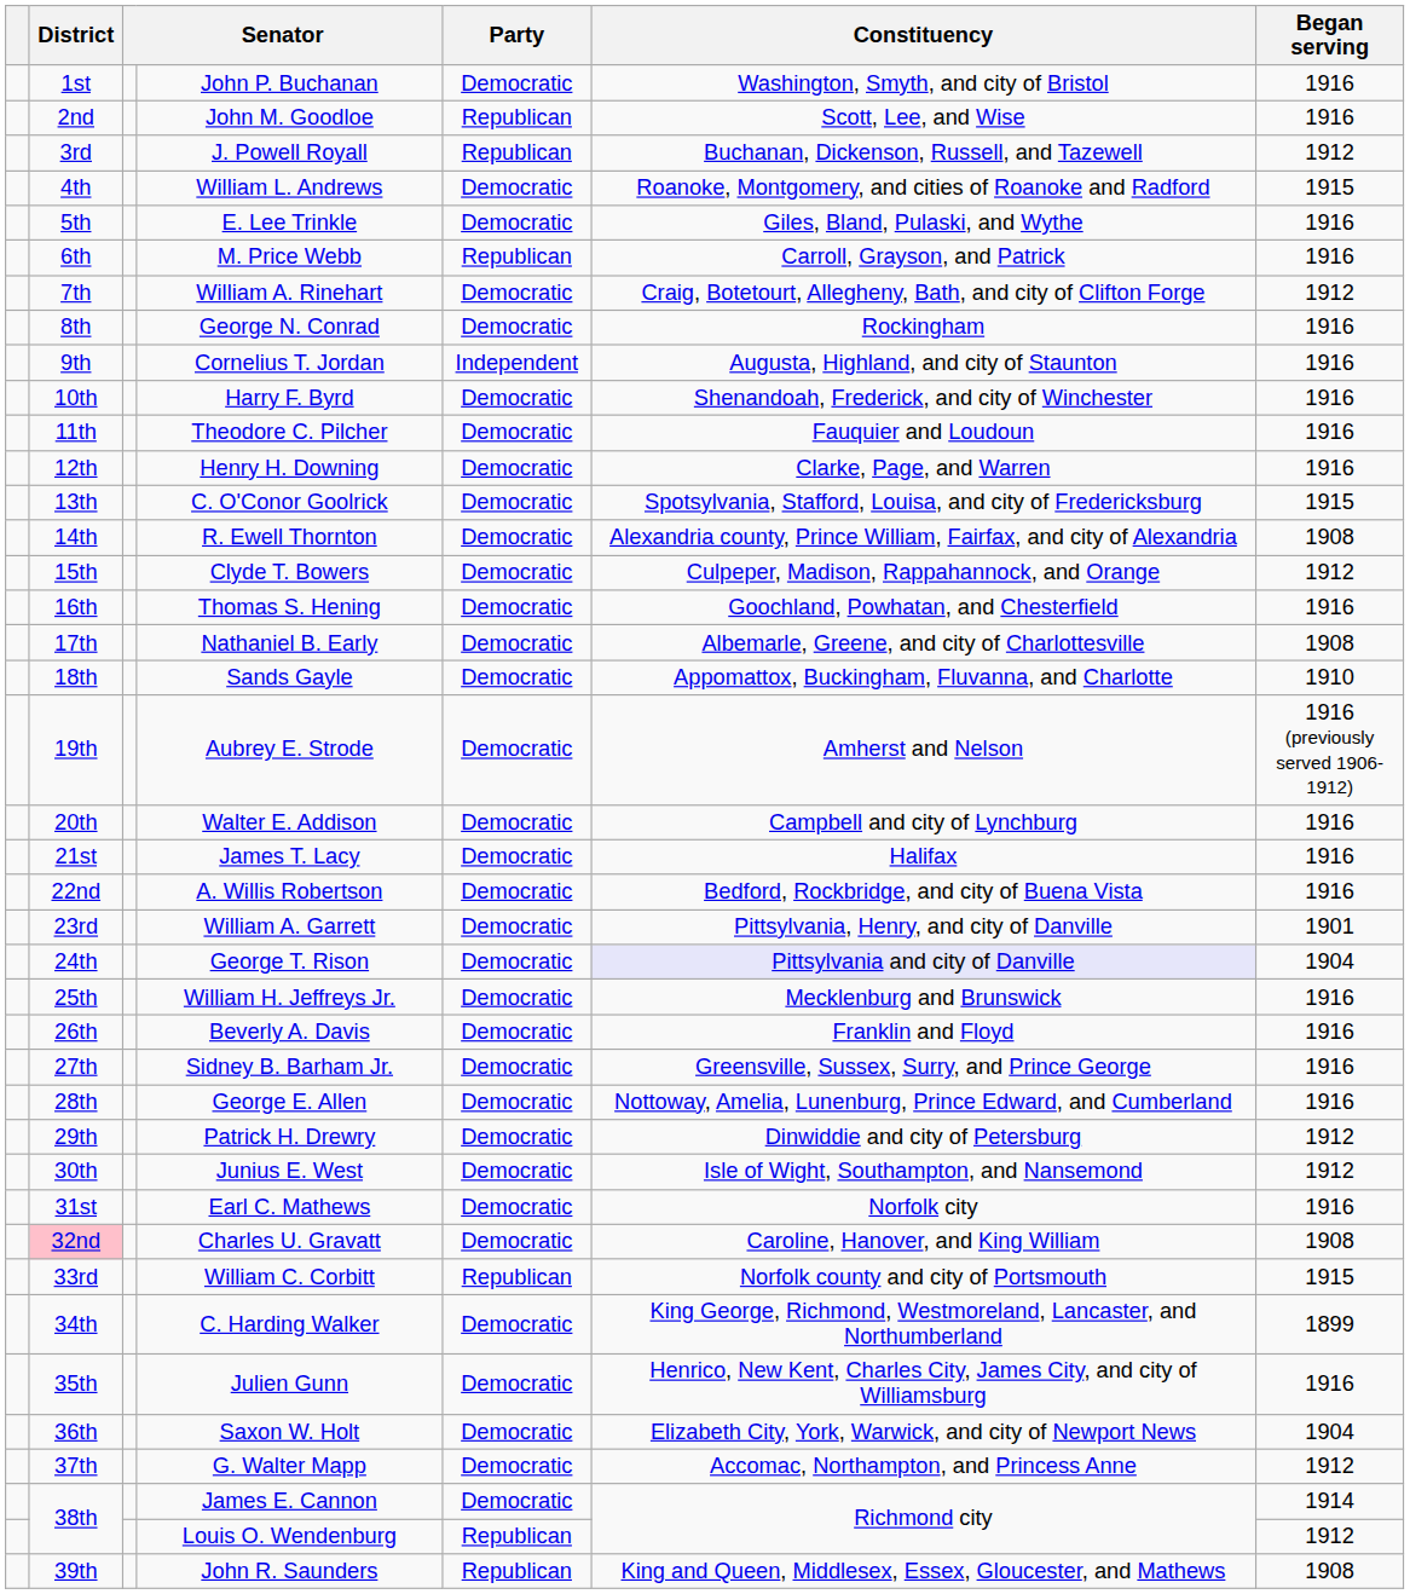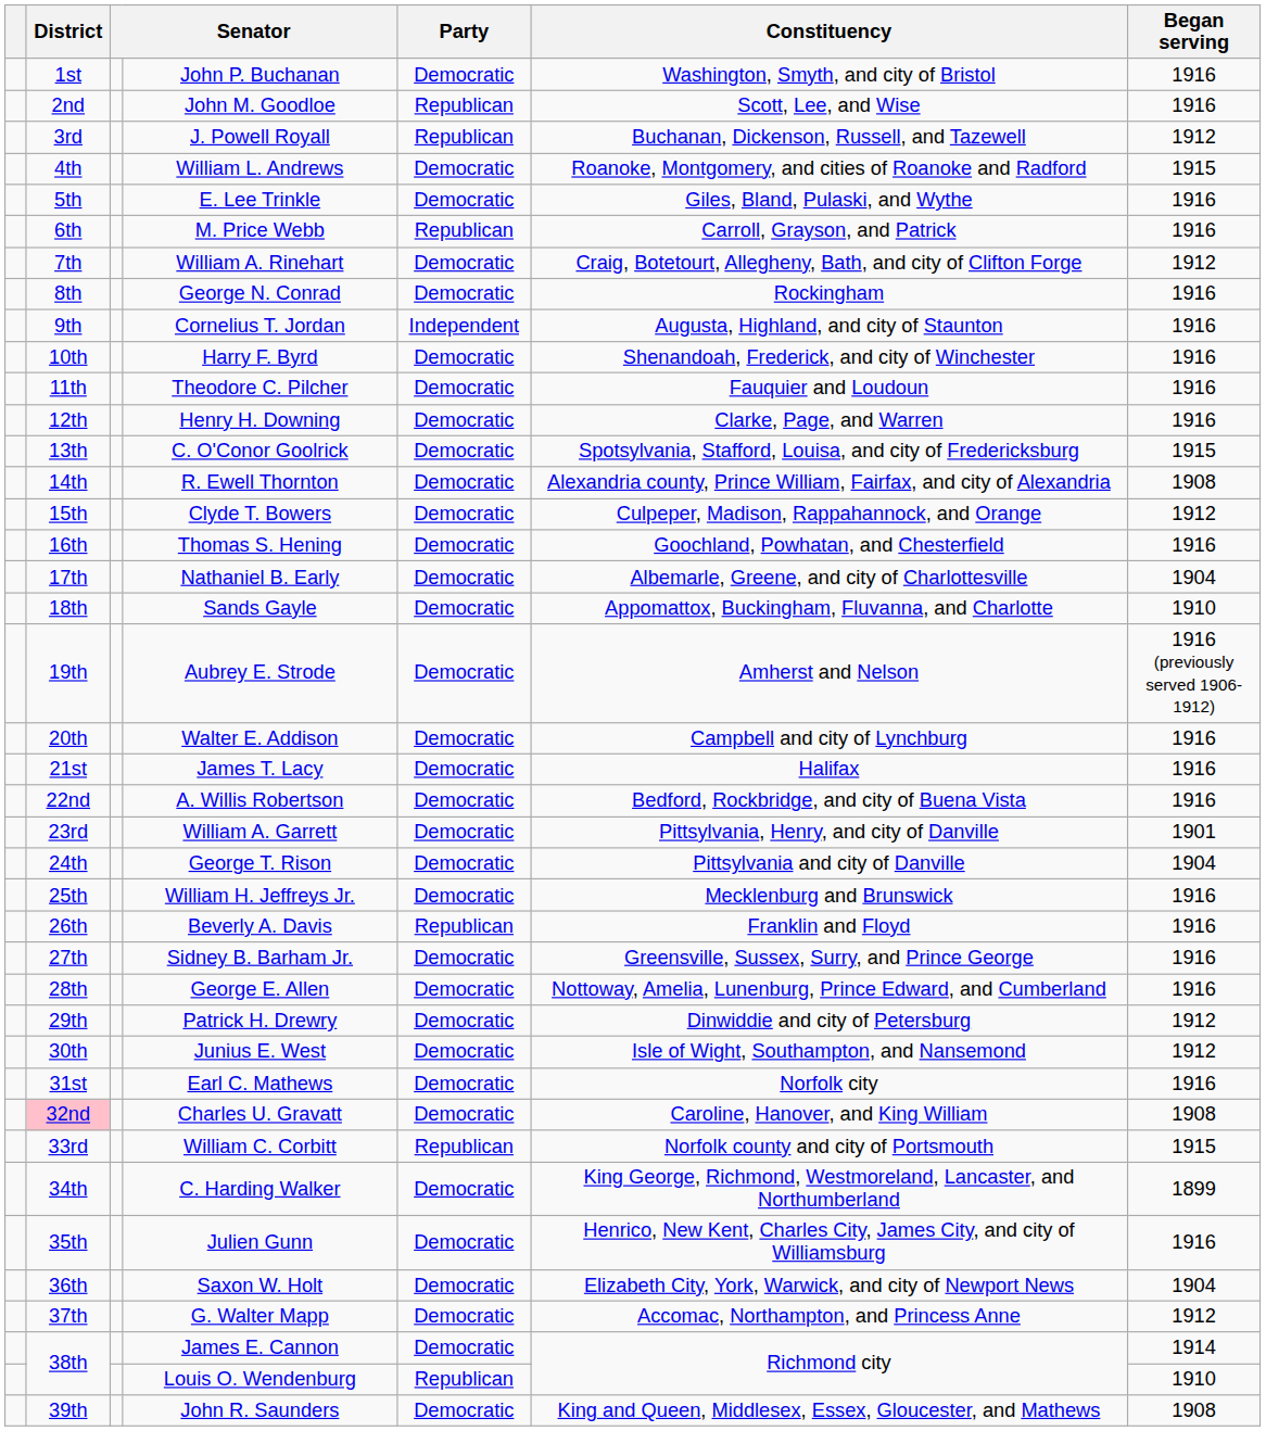Nathaniel B. Early | Began serving: 1908 -> 1904
George T. Rison | Constituency: lavender background -> no background
Beverly A. Davis | Party: Democratic -> Republican
Louis O. Wendenburg | Began serving: 1912 -> 1910
John R. Saunders | Party: Republican -> Democratic
